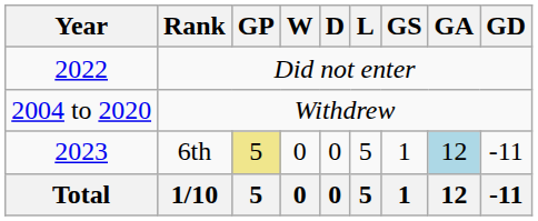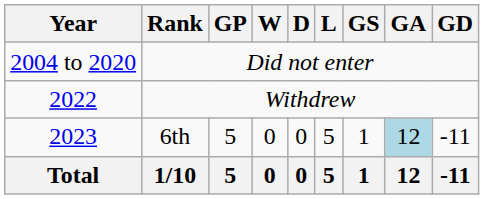Did not enter | Year: 2022 -> 2004 to 2020
Withdrew | Year: 2004 to 2020 -> 2022
6th | GP: khaki background -> no background
